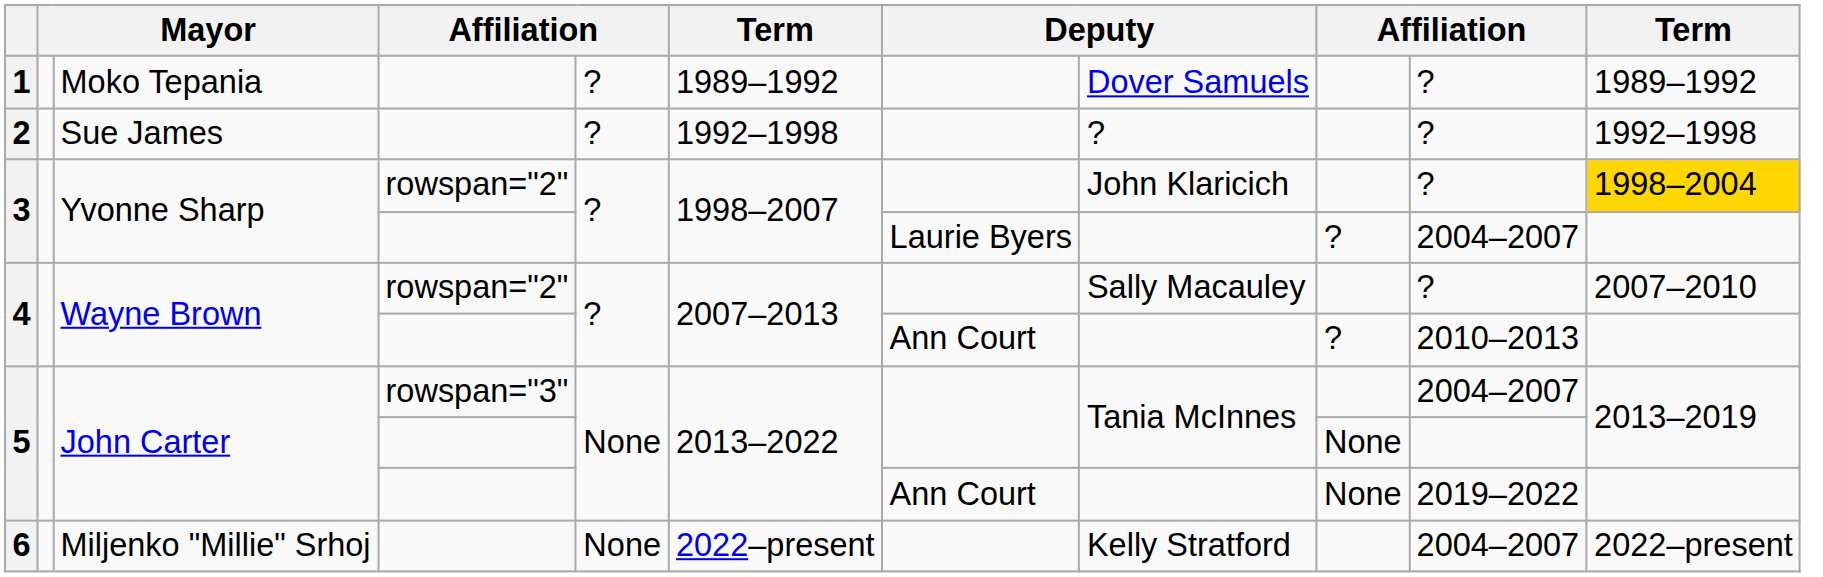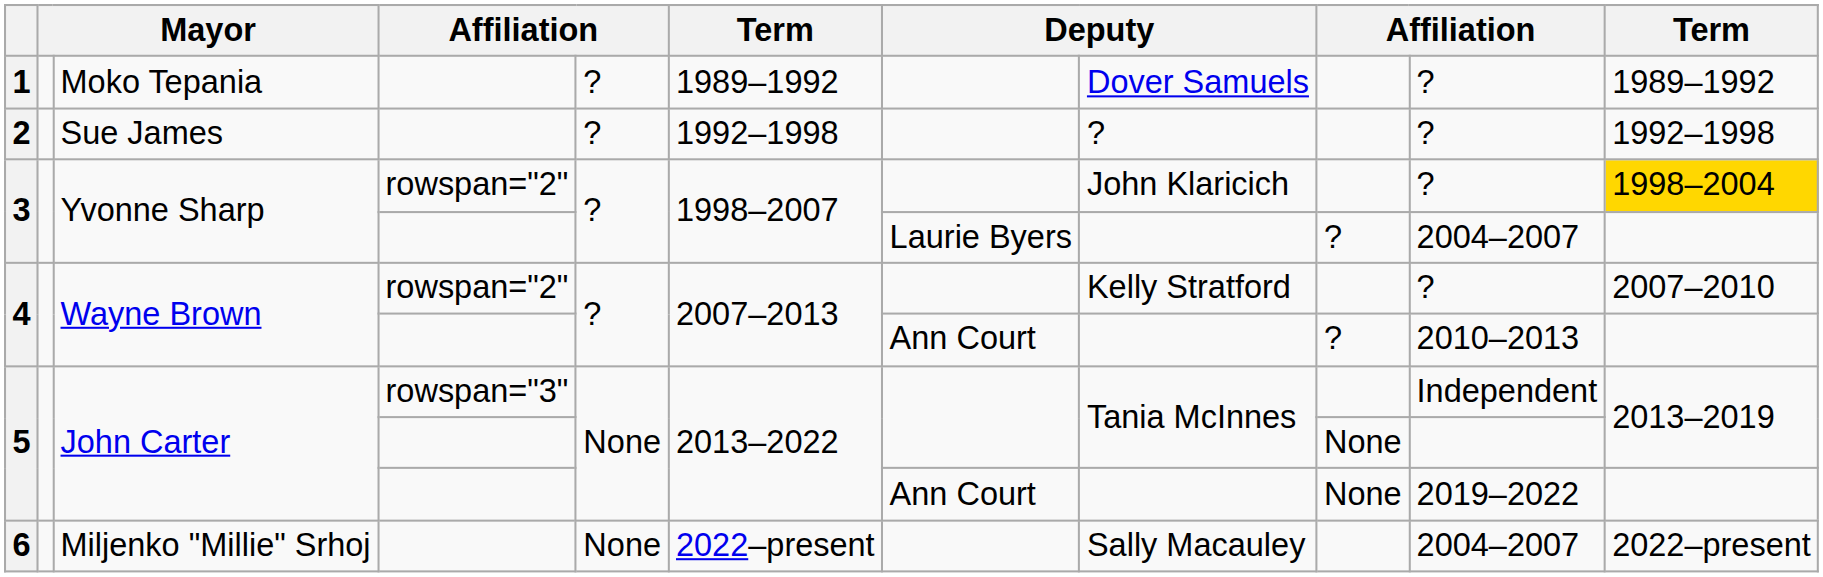4 / rowspan="2" | column 8: Sally Macauley -> Kelly Stratford
5 / rowspan="3" | column 10: 2004–2007 -> Independent
6 | column 8: Kelly Stratford -> Sally Macauley
